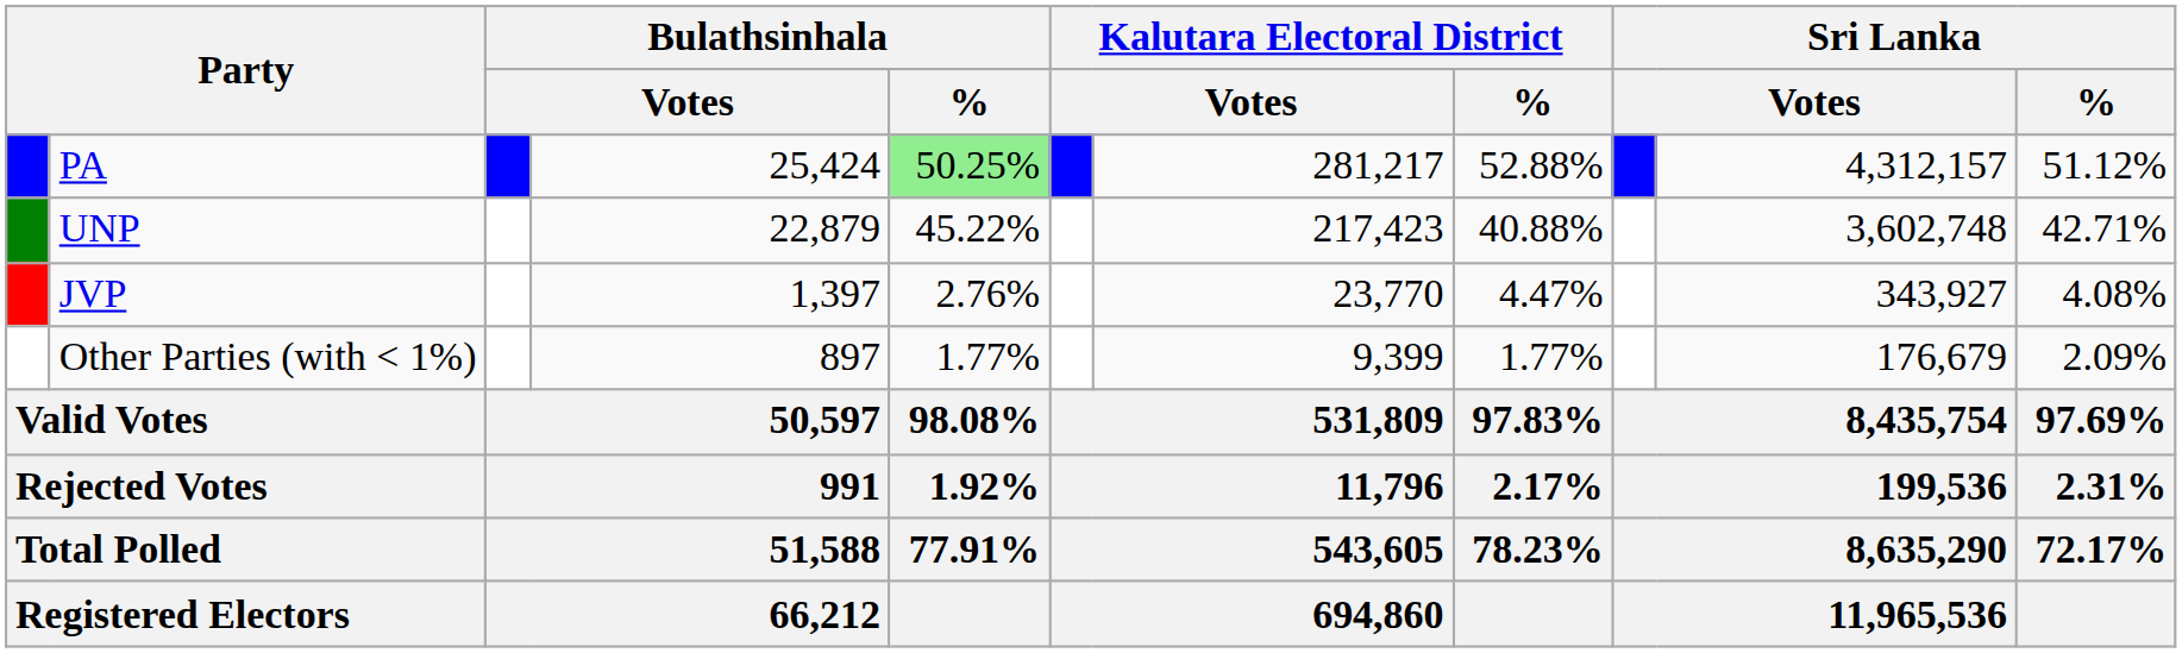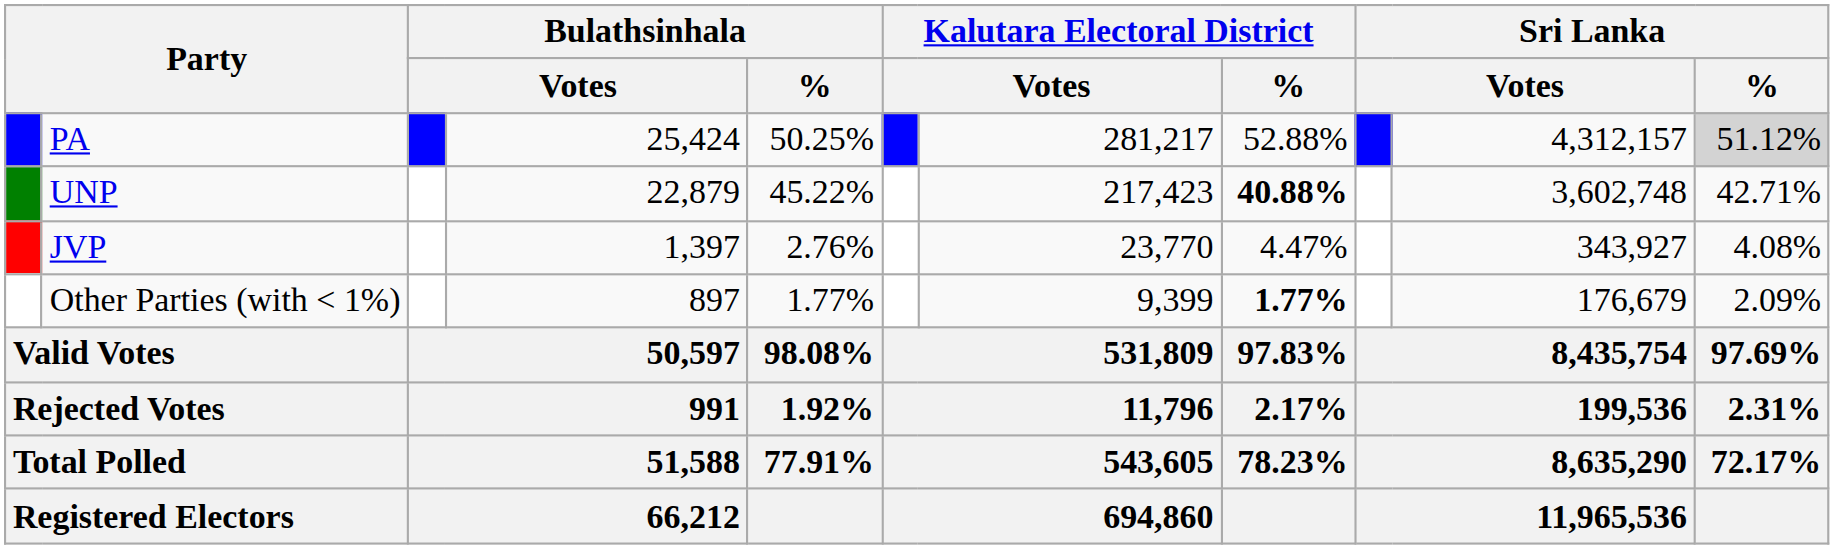PA | Bulathsinhala / %: lightgreen background -> no background
PA | Sri Lanka / %: no background -> lightgrey background
UNP | Kalutara Electoral District / %: normal -> bold
Other Parties (with < 1%) | Kalutara Electoral District / %: normal -> bold
